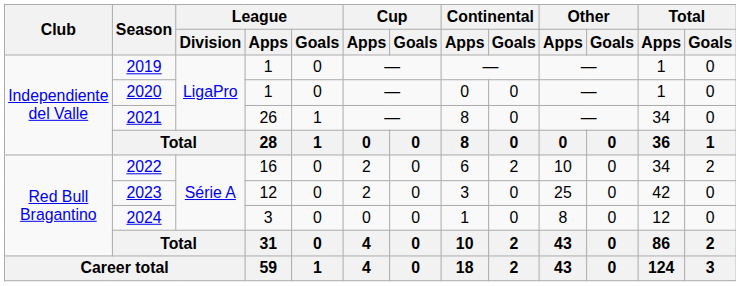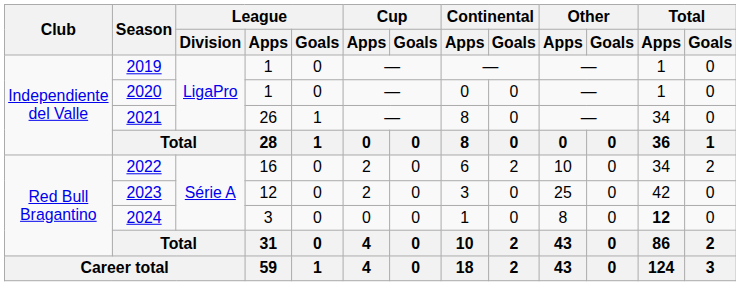2024 | Total / Apps: normal -> bold
